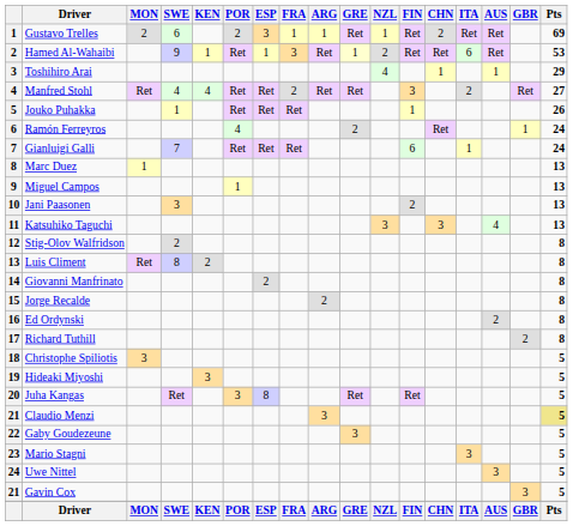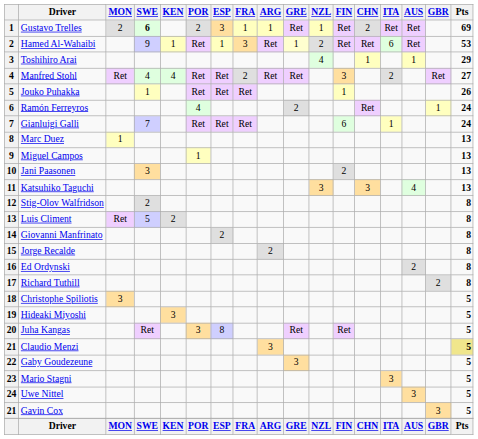Gustavo Trelles | SWE: normal -> bold
Luis Climent | SWE: 8 -> 5
